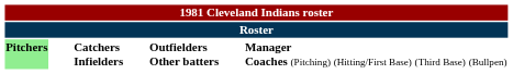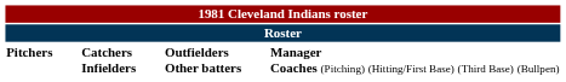Pitchers | column 1: lightgreen background -> no background
